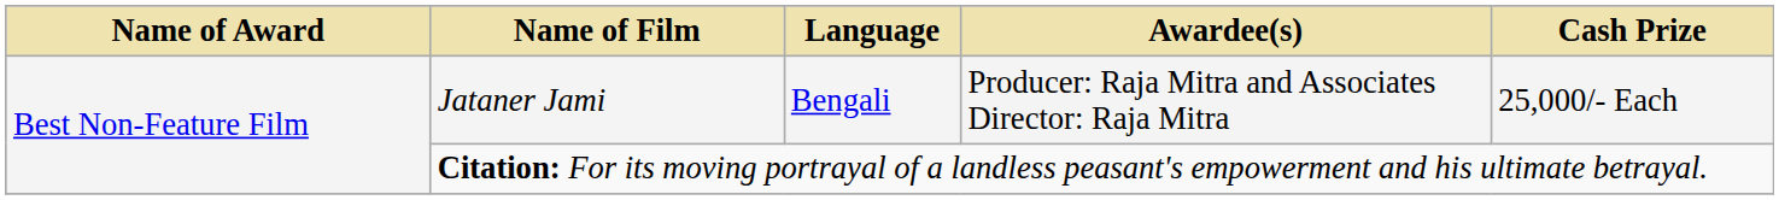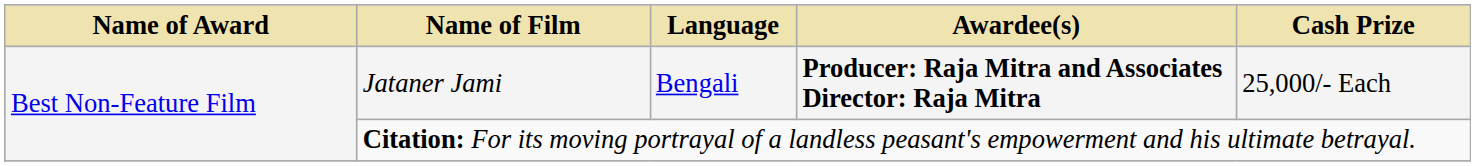Jataner Jami | Awardee(s): normal -> bold
